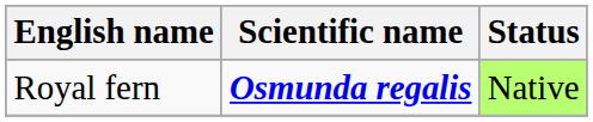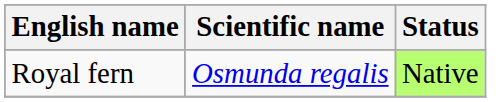Royal fern | Scientific name: bold -> normal
